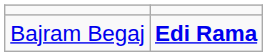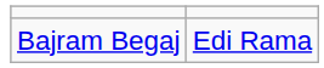Bajram Begaj | column 2: bold -> normal
